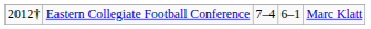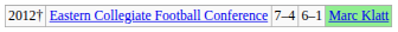Eastern Collegiate Football Conference | column 5: no background -> lightgreen background
